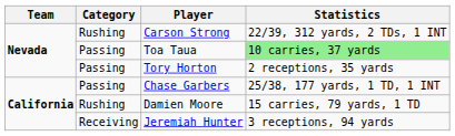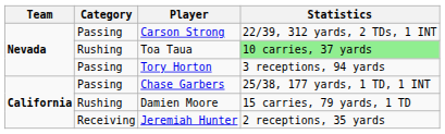Carson Strong | Category: Rushing -> Passing
Toa Taua | Category: Passing -> Rushing
Tory Horton | Statistics: 2 receptions, 35 yards -> 3 receptions, 94 yards
Jeremiah Hunter | Statistics: 3 receptions, 94 yards -> 2 receptions, 35 yards
